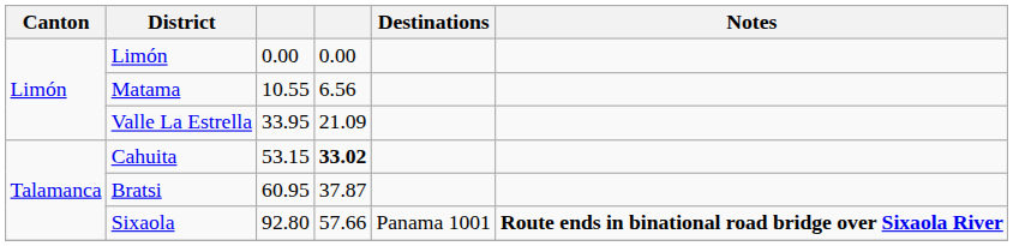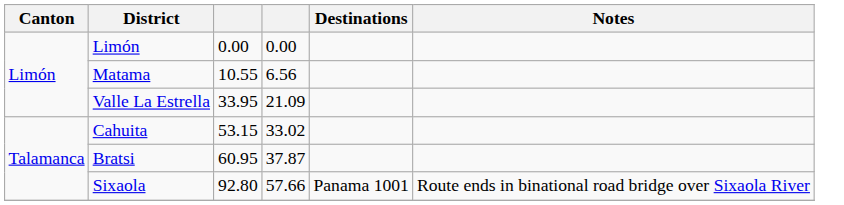Cahuita | column 4: bold -> normal
Sixaola | Notes: bold -> normal
